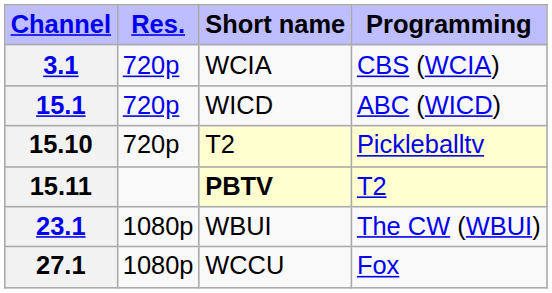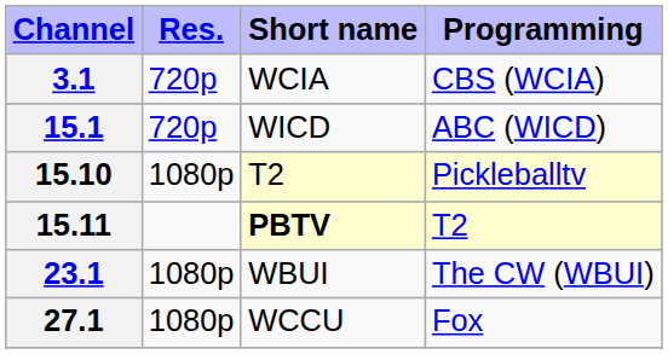15.10 | Res.: 720p -> 1080p
